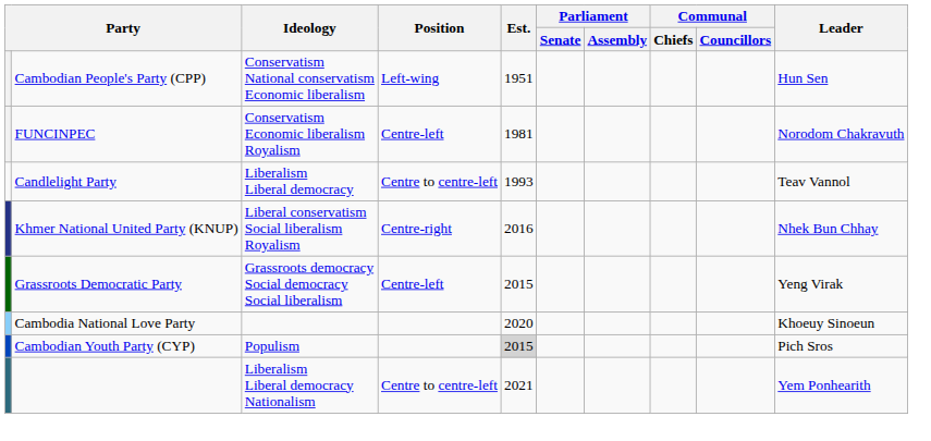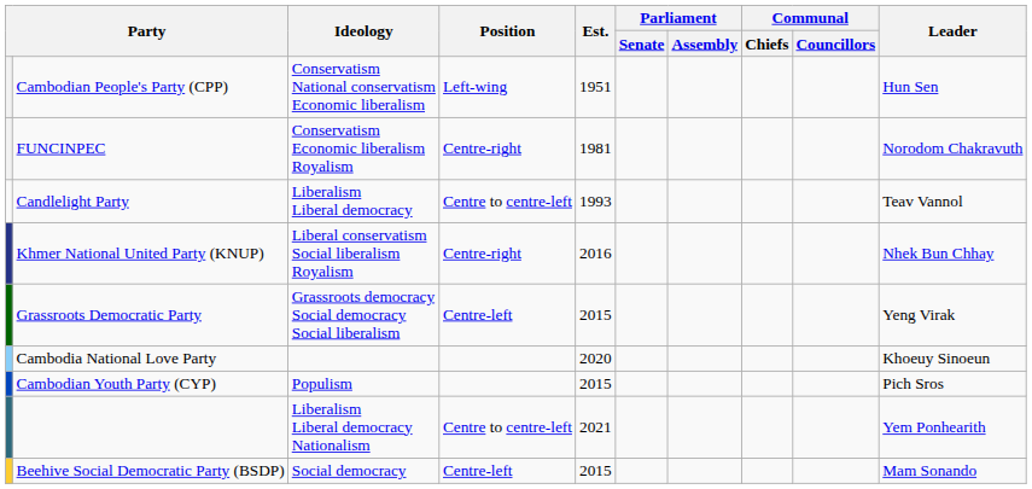FUNCINPEC | Position: Centre-left -> Centre-right
Cambodian Youth Party (CYP) | Est.: lightgrey background -> no background
+ row: Beehive Social Democratic Party (BSDP) | Social democracy | Centre-left | 2015 | Mam Sonando
